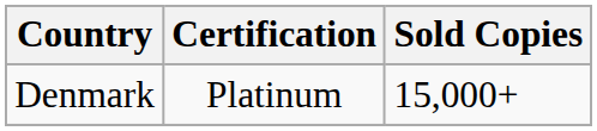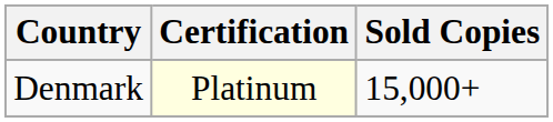Denmark | Certification: no background -> lightyellow background
